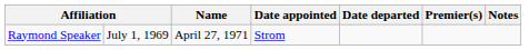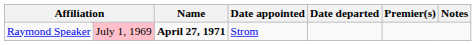Raymond Speaker | column 2: no background -> pink background
Raymond Speaker | Name: normal -> bold
